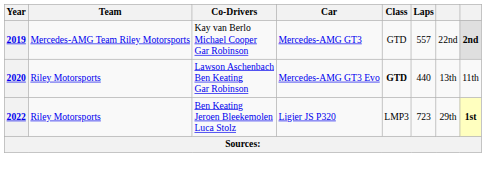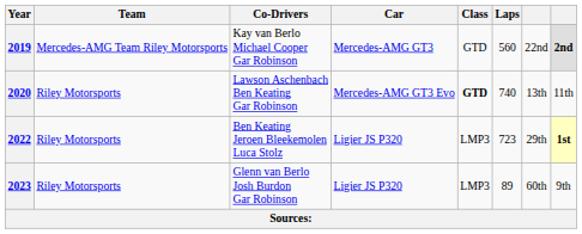2019 | Laps: 557 -> 560
2020 | Laps: 440 -> 740
+ row: 2023 | Riley Motorsports | Glenn van Berlo Josh Burdon Gar Robinson | Ligier JS P320 | LMP3 | 89 | 60th | 9th
